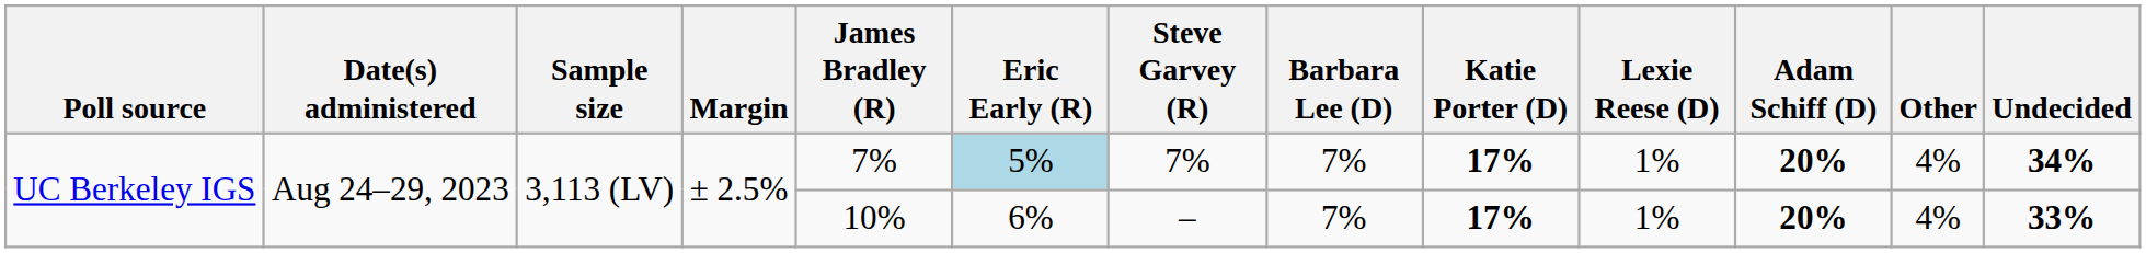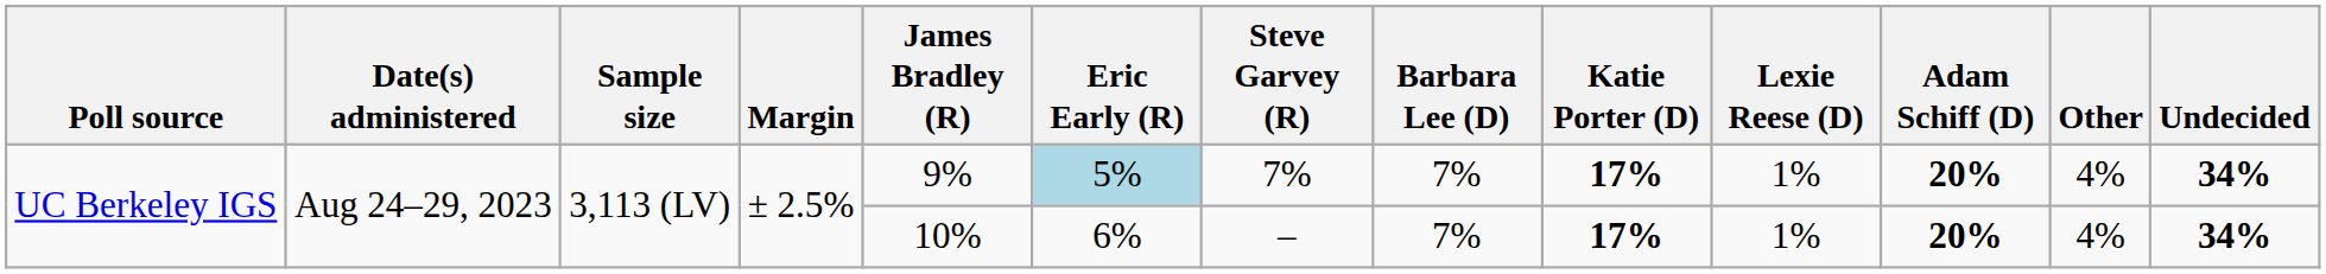row 2 | James Bradley (R): 7% -> 9%
row 3 | Undecided: 33% -> 34%
